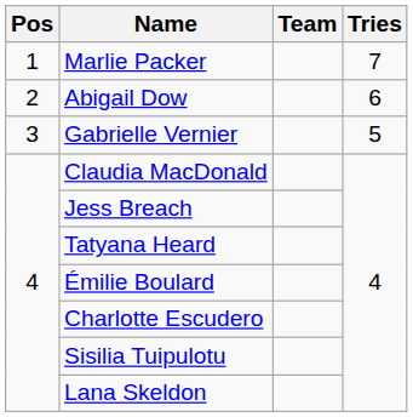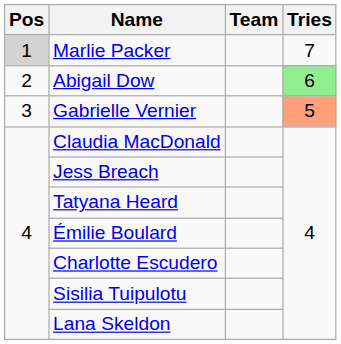Marlie Packer | Pos: no background -> lightgrey background
Abigail Dow | Tries: no background -> lightgreen background
Gabrielle Vernier | Tries: no background -> lightsalmon background
